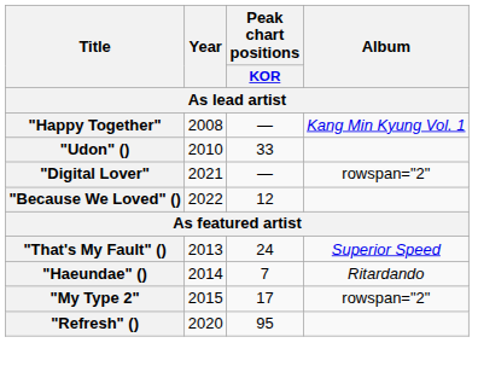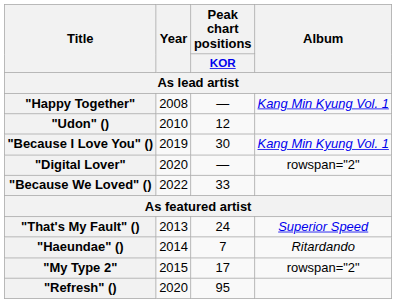"Udon" () | Peak chart positions / KOR: 33 -> 12
+ row: "Because I Love You" () | 2019 | 30 | Kang Min Kyung Vol. 1
"Digital Lover" | Year: 2021 -> 2020
"Because We Loved" () | Peak chart positions / KOR: 12 -> 33
